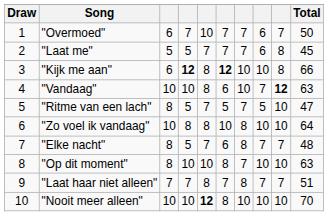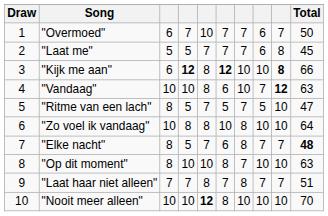"Kijk me aan" | column 9: normal -> bold
"Elke nacht" | Total: normal -> bold
